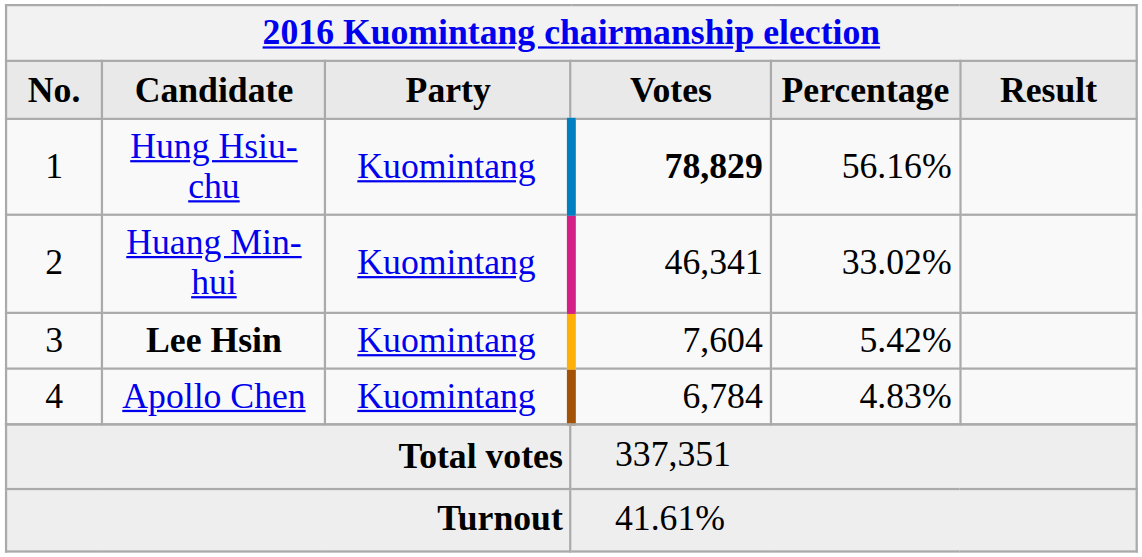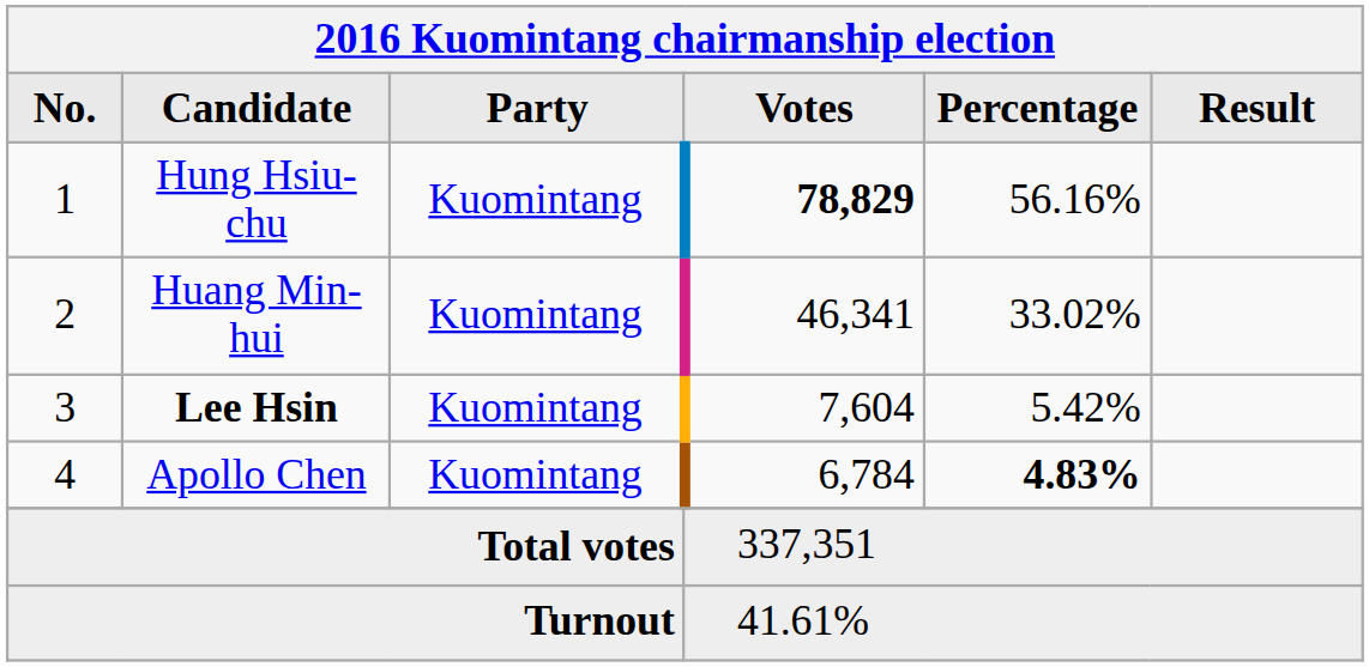Apollo Chen | Percentage: normal -> bold
